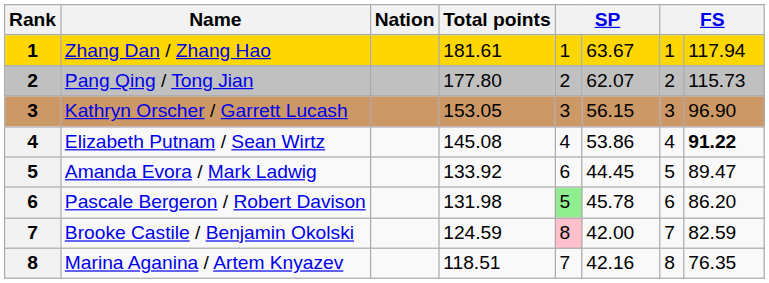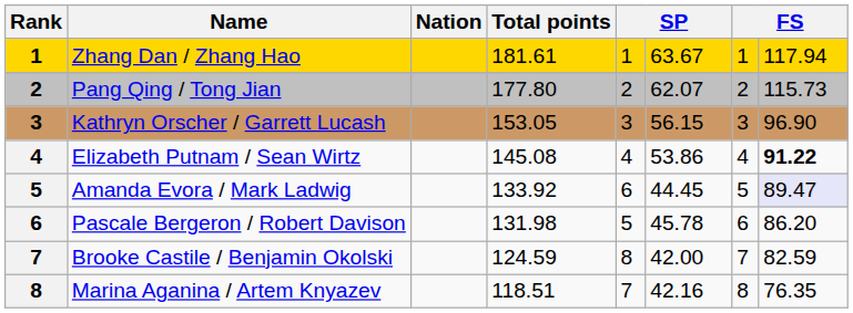Amanda Evora / Mark Ladwig | column 8: no background -> lavender background
Pascale Bergeron / Robert Davison | column 5: lightgreen background -> no background
Brooke Castile / Benjamin Okolski | column 5: pink background -> no background
